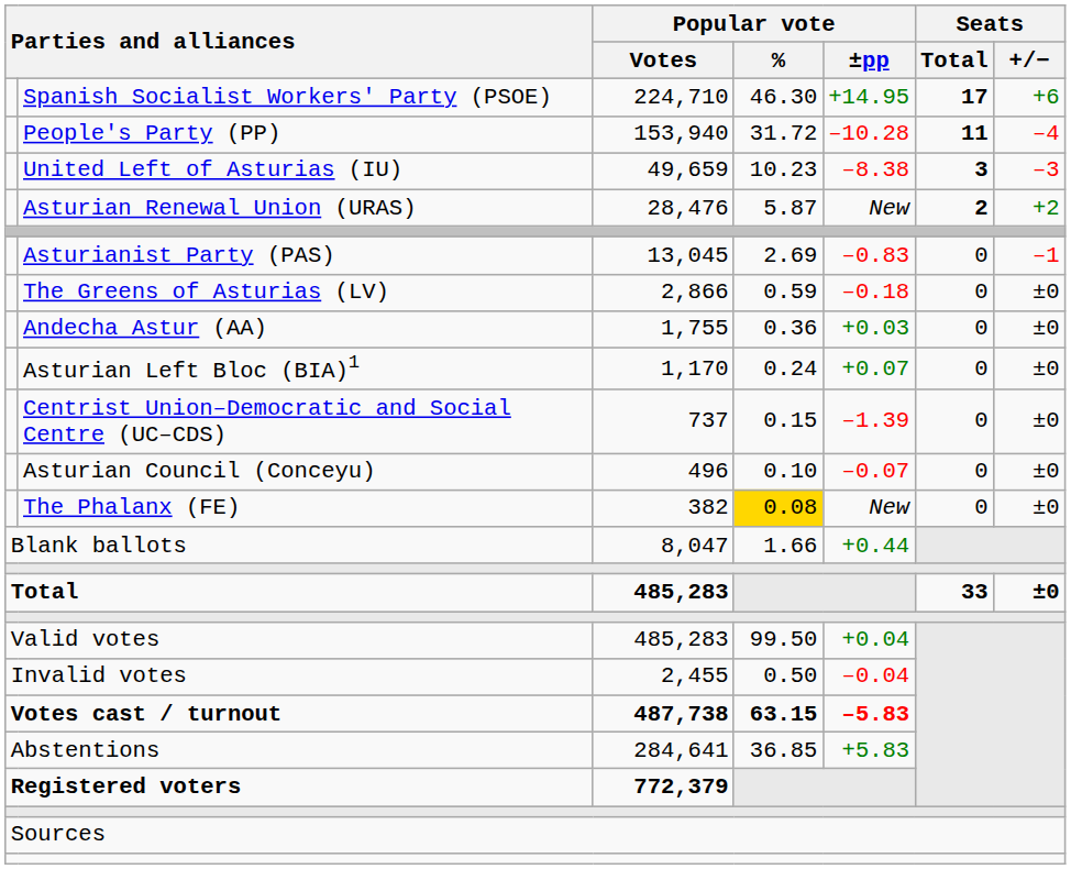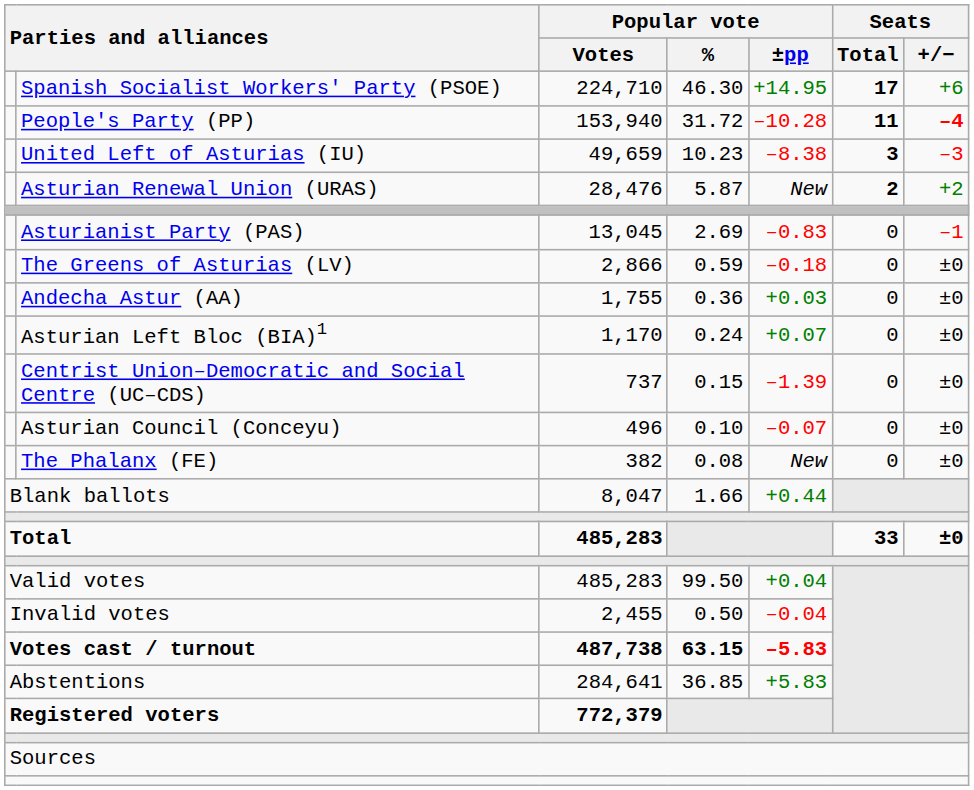People's Party (PP) | Seats / +/−: normal -> bold
The Phalanx (FE) | Popular vote / %: gold background -> no background
